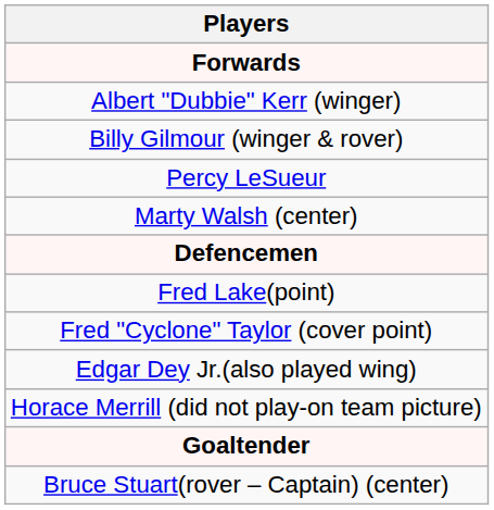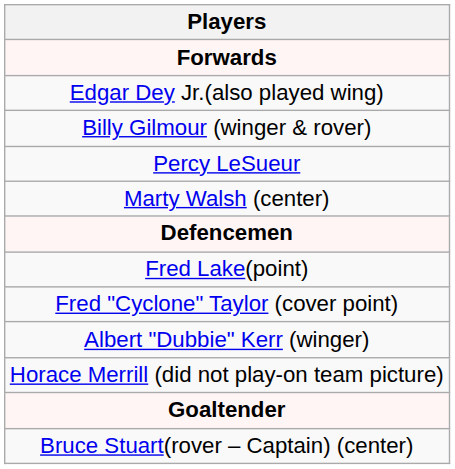row 3 | column 1: Albert "Dubbie" Kerr (winger) -> Edgar Dey Jr.(also played wing)
row 10 | column 1: Edgar Dey Jr.(also played wing) -> Albert "Dubbie" Kerr (winger)
